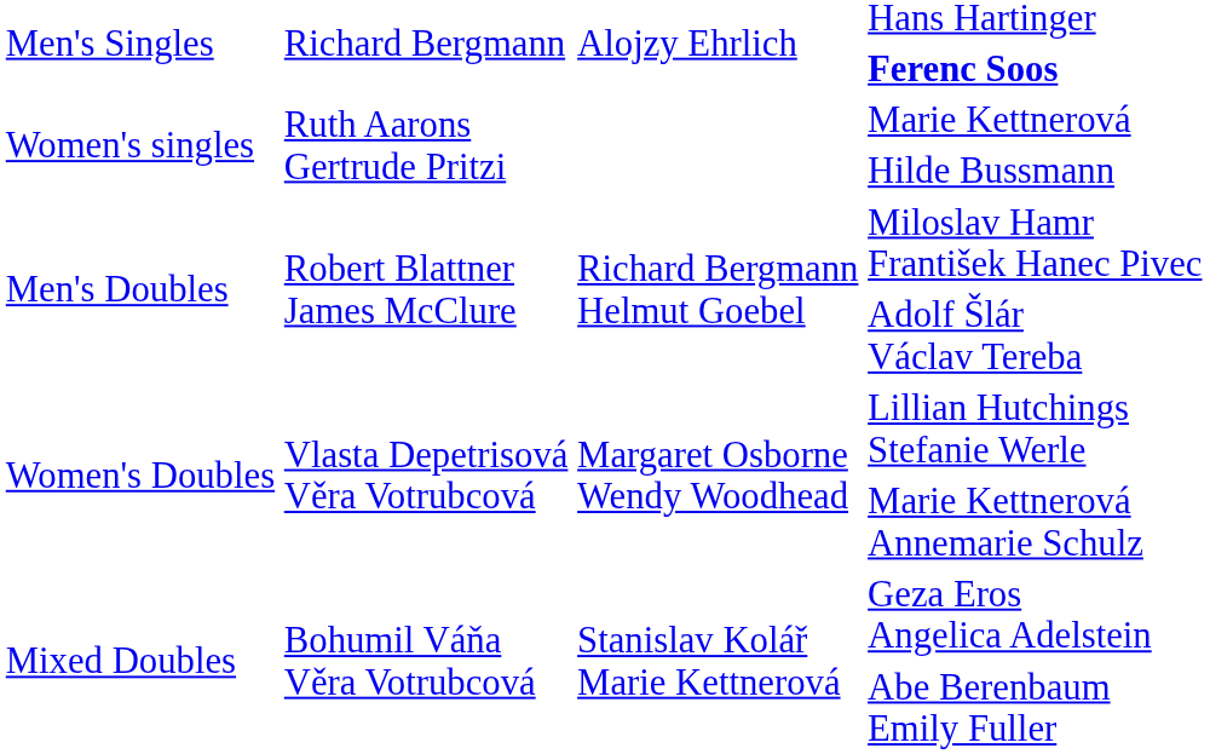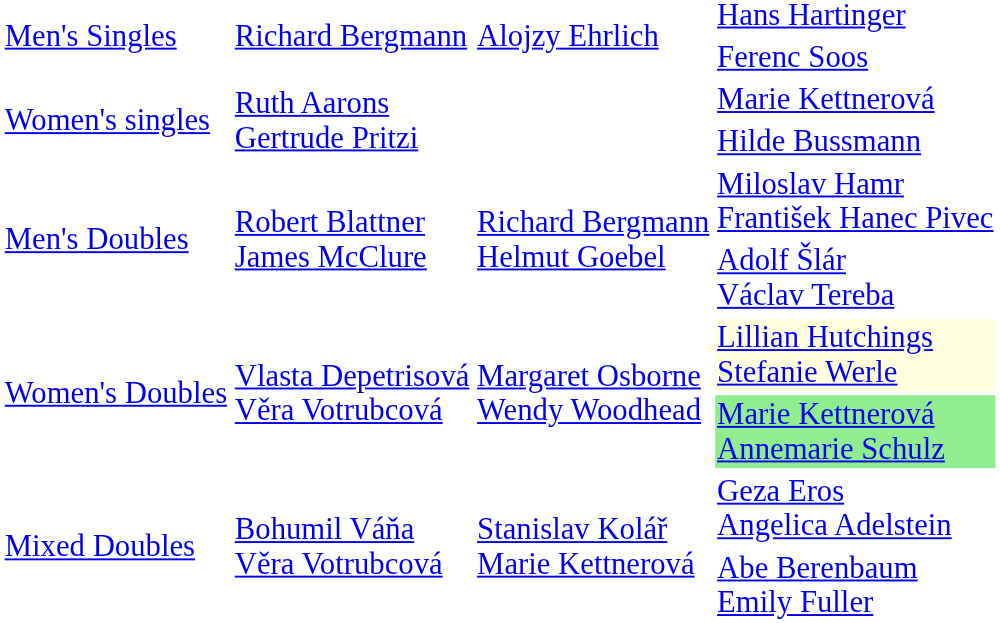Ferenc Soos | column 4: bold -> normal
Lillian Hutchings Stefanie Werle | column 4: no background -> lightyellow background
Marie Kettnerová Annemarie Schulz | column 4: no background -> lightgreen background
